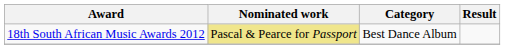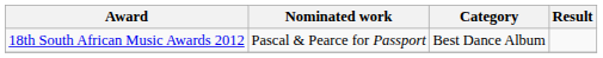18th South African Music Awards 2012 | Nominated work: khaki background -> no background
